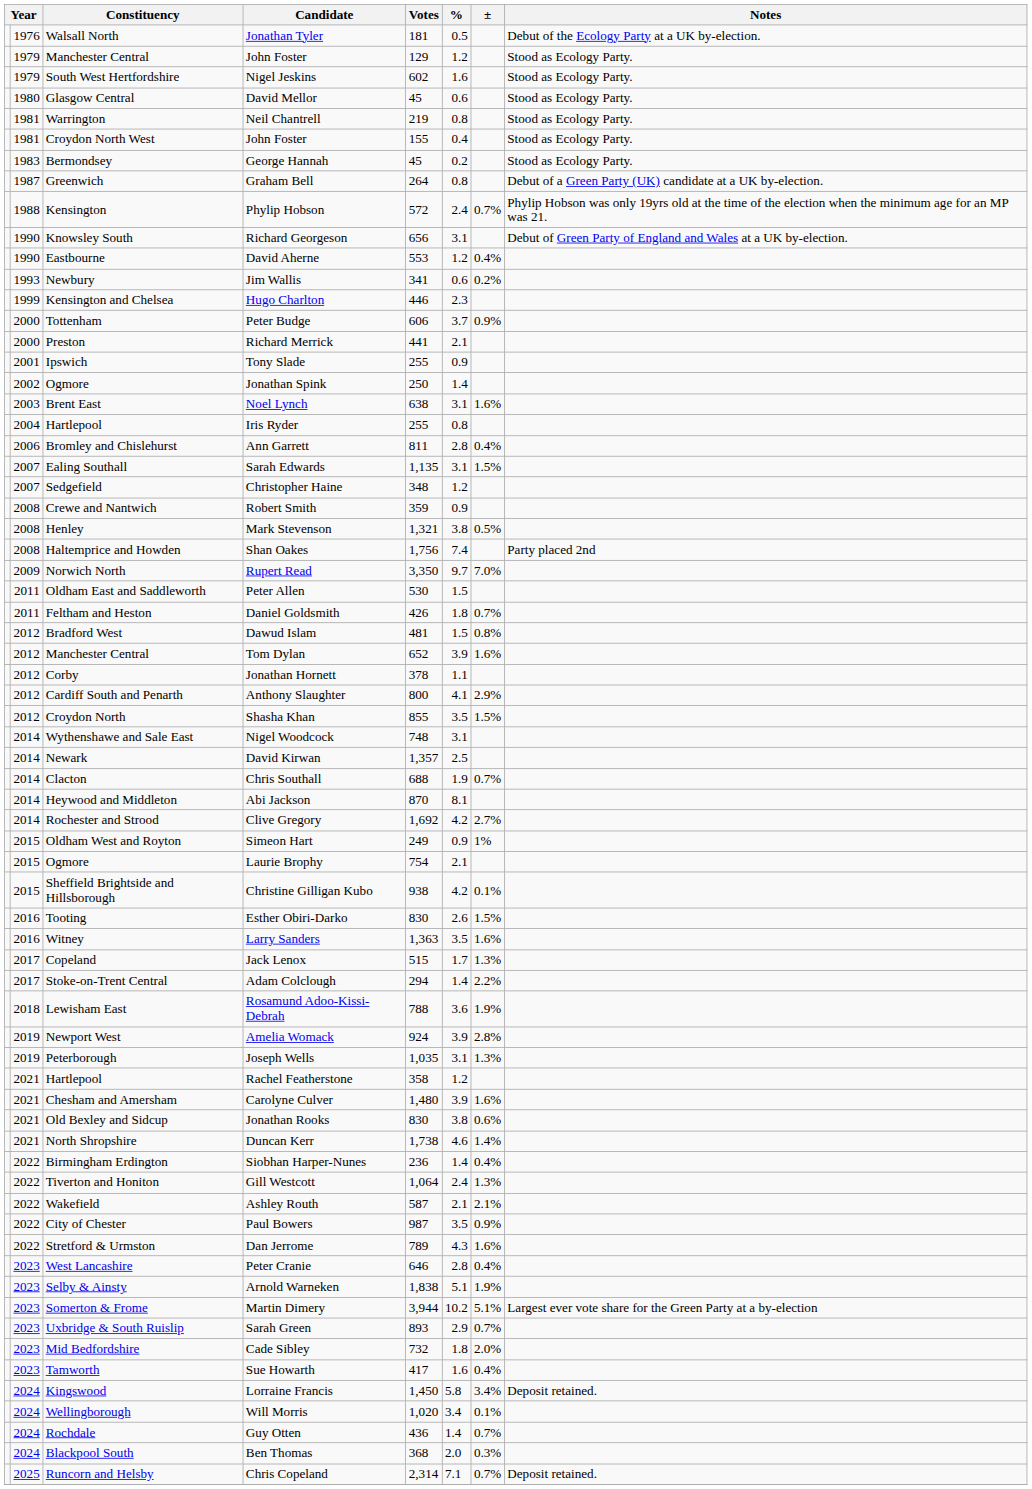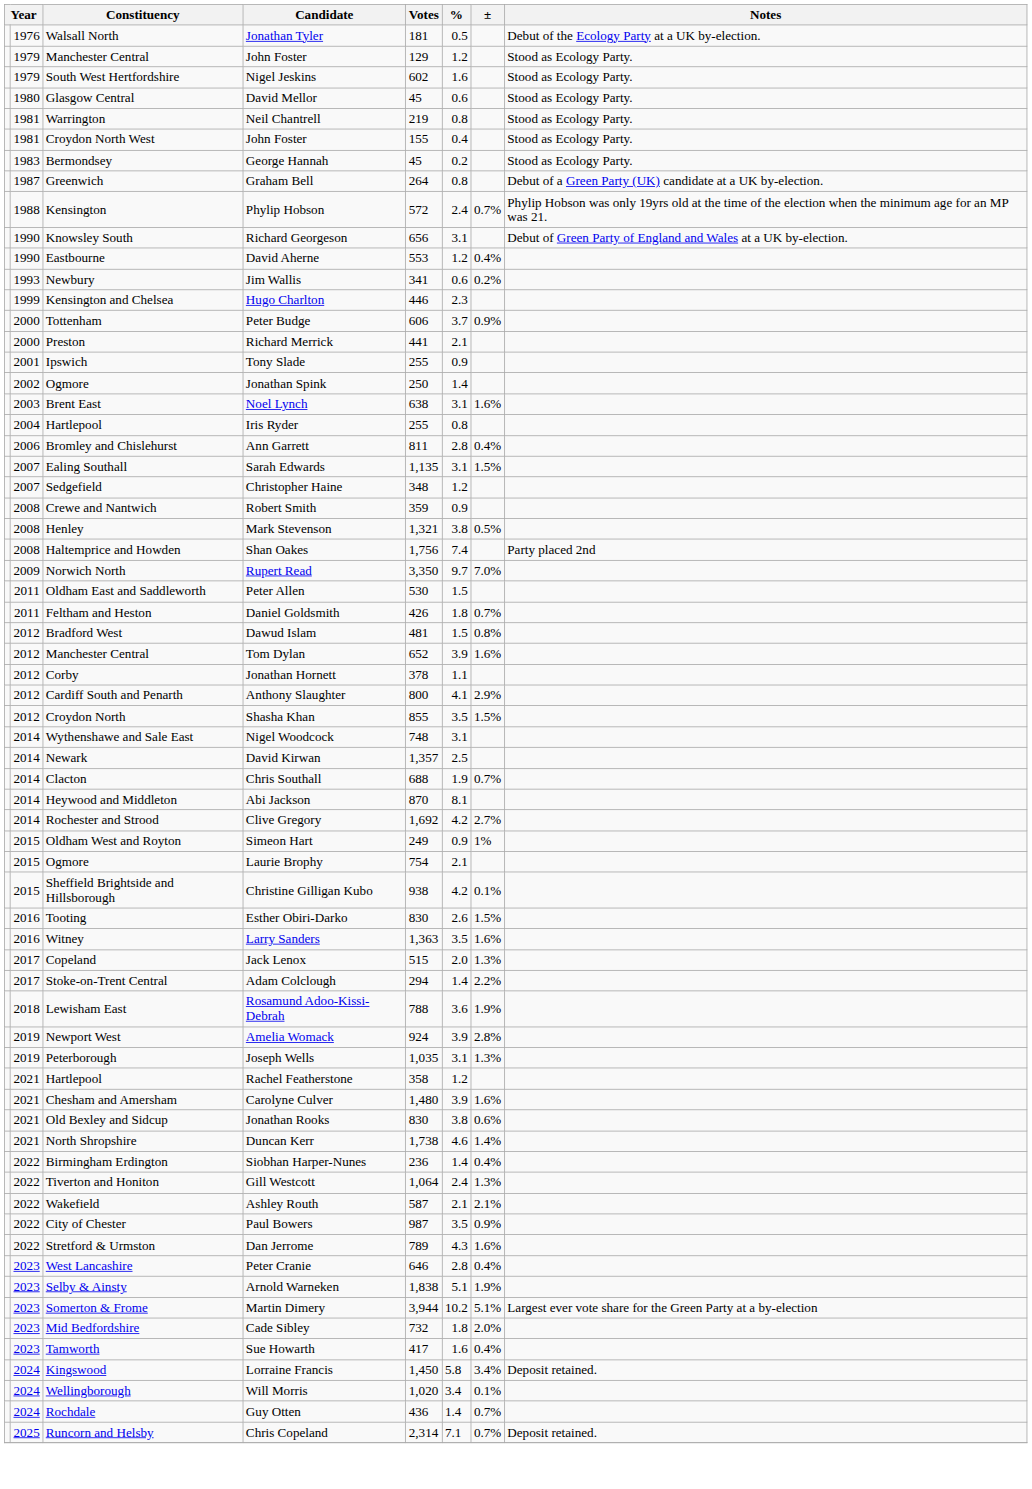Jack Lenox | %: 1.7 -> 2.0
- row: 2023 | Uxbridge & South Ruislip | Sarah Green | 893 | 2.9 | 0.7%
- row: 2024 | Blackpool South | Ben Thomas | 368 | 2.0 | 0.3%
